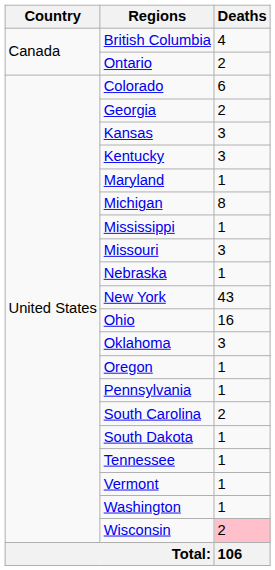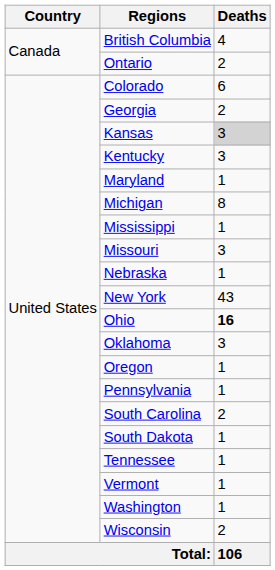Kansas | Deaths: no background -> lightgrey background
Ohio | Deaths: normal -> bold
Wisconsin | Deaths: pink background -> no background
